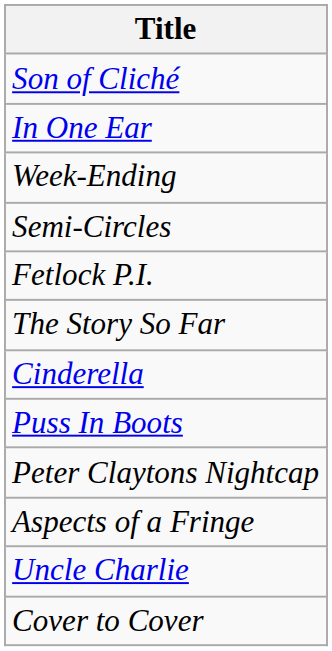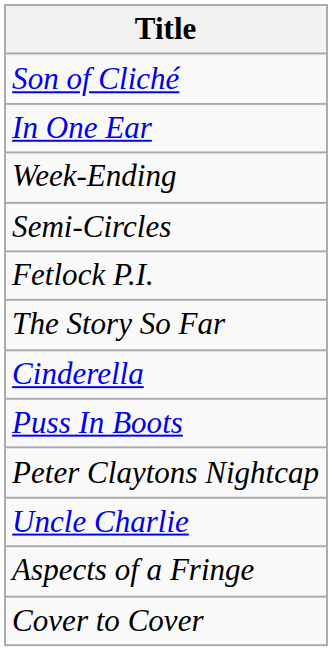row 11 | column 1: Aspects of a Fringe -> Uncle Charlie
row 12 | column 1: Uncle Charlie -> Aspects of a Fringe
